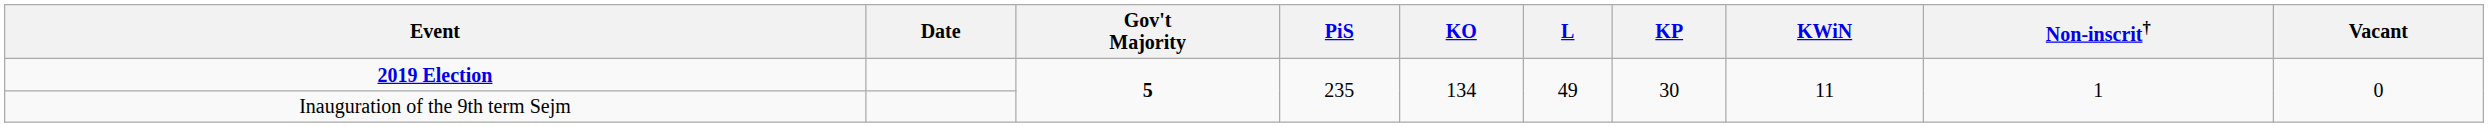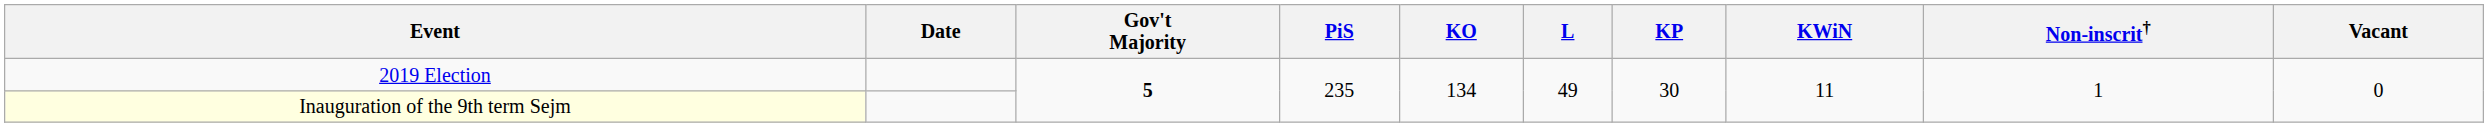2019 Election | Event: bold -> normal
Inauguration of the 9th term Sejm | Event: no background -> lightyellow background
